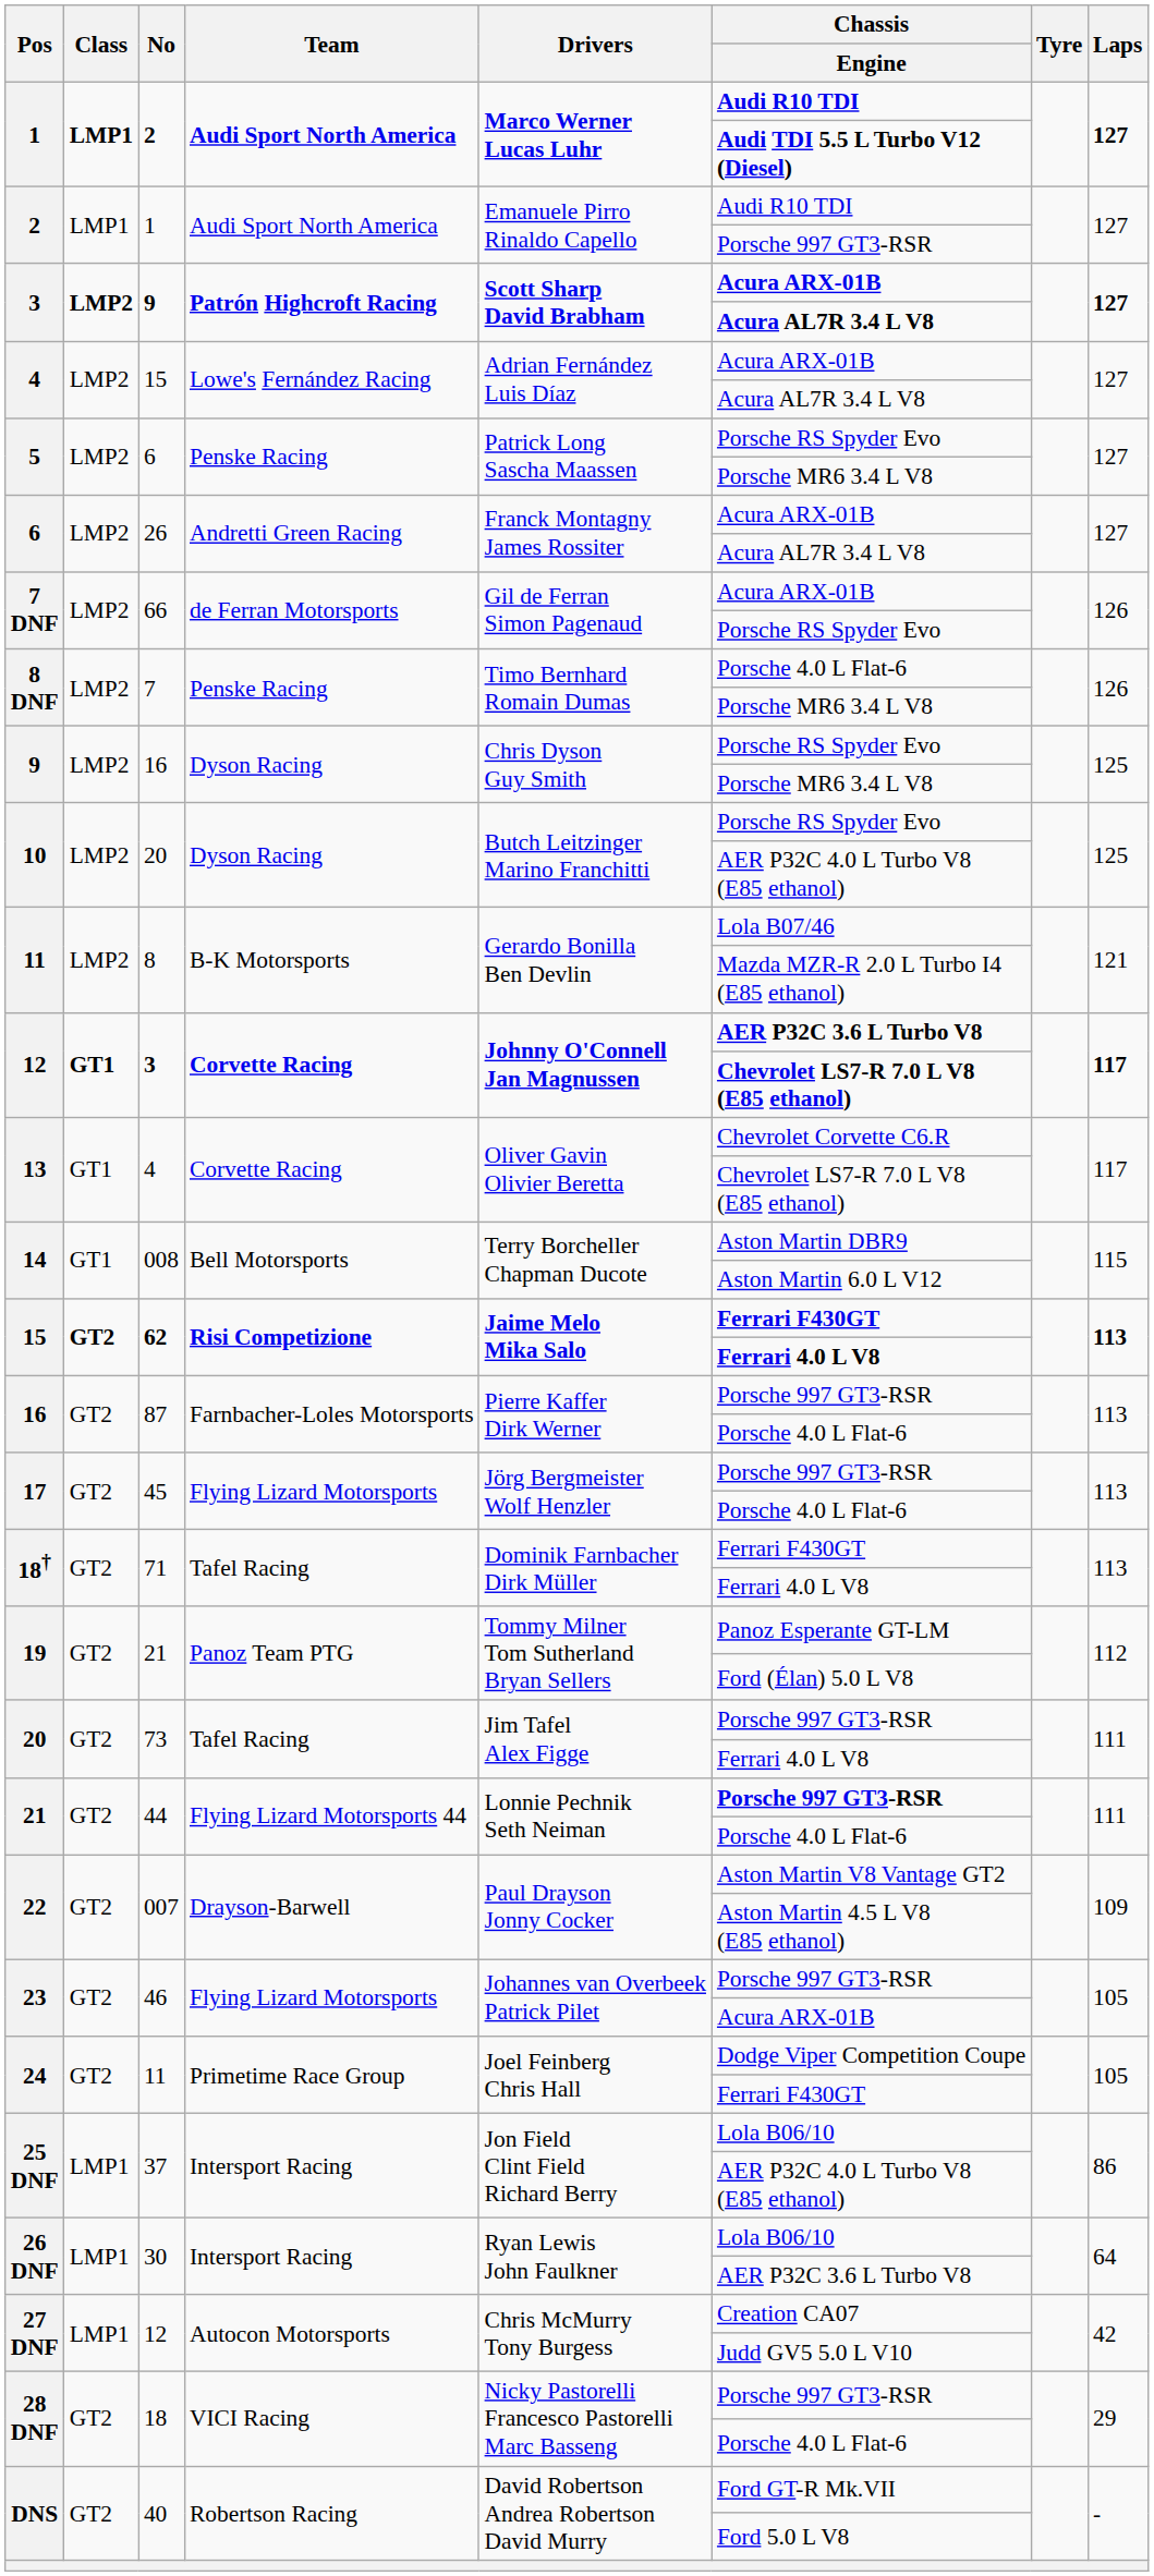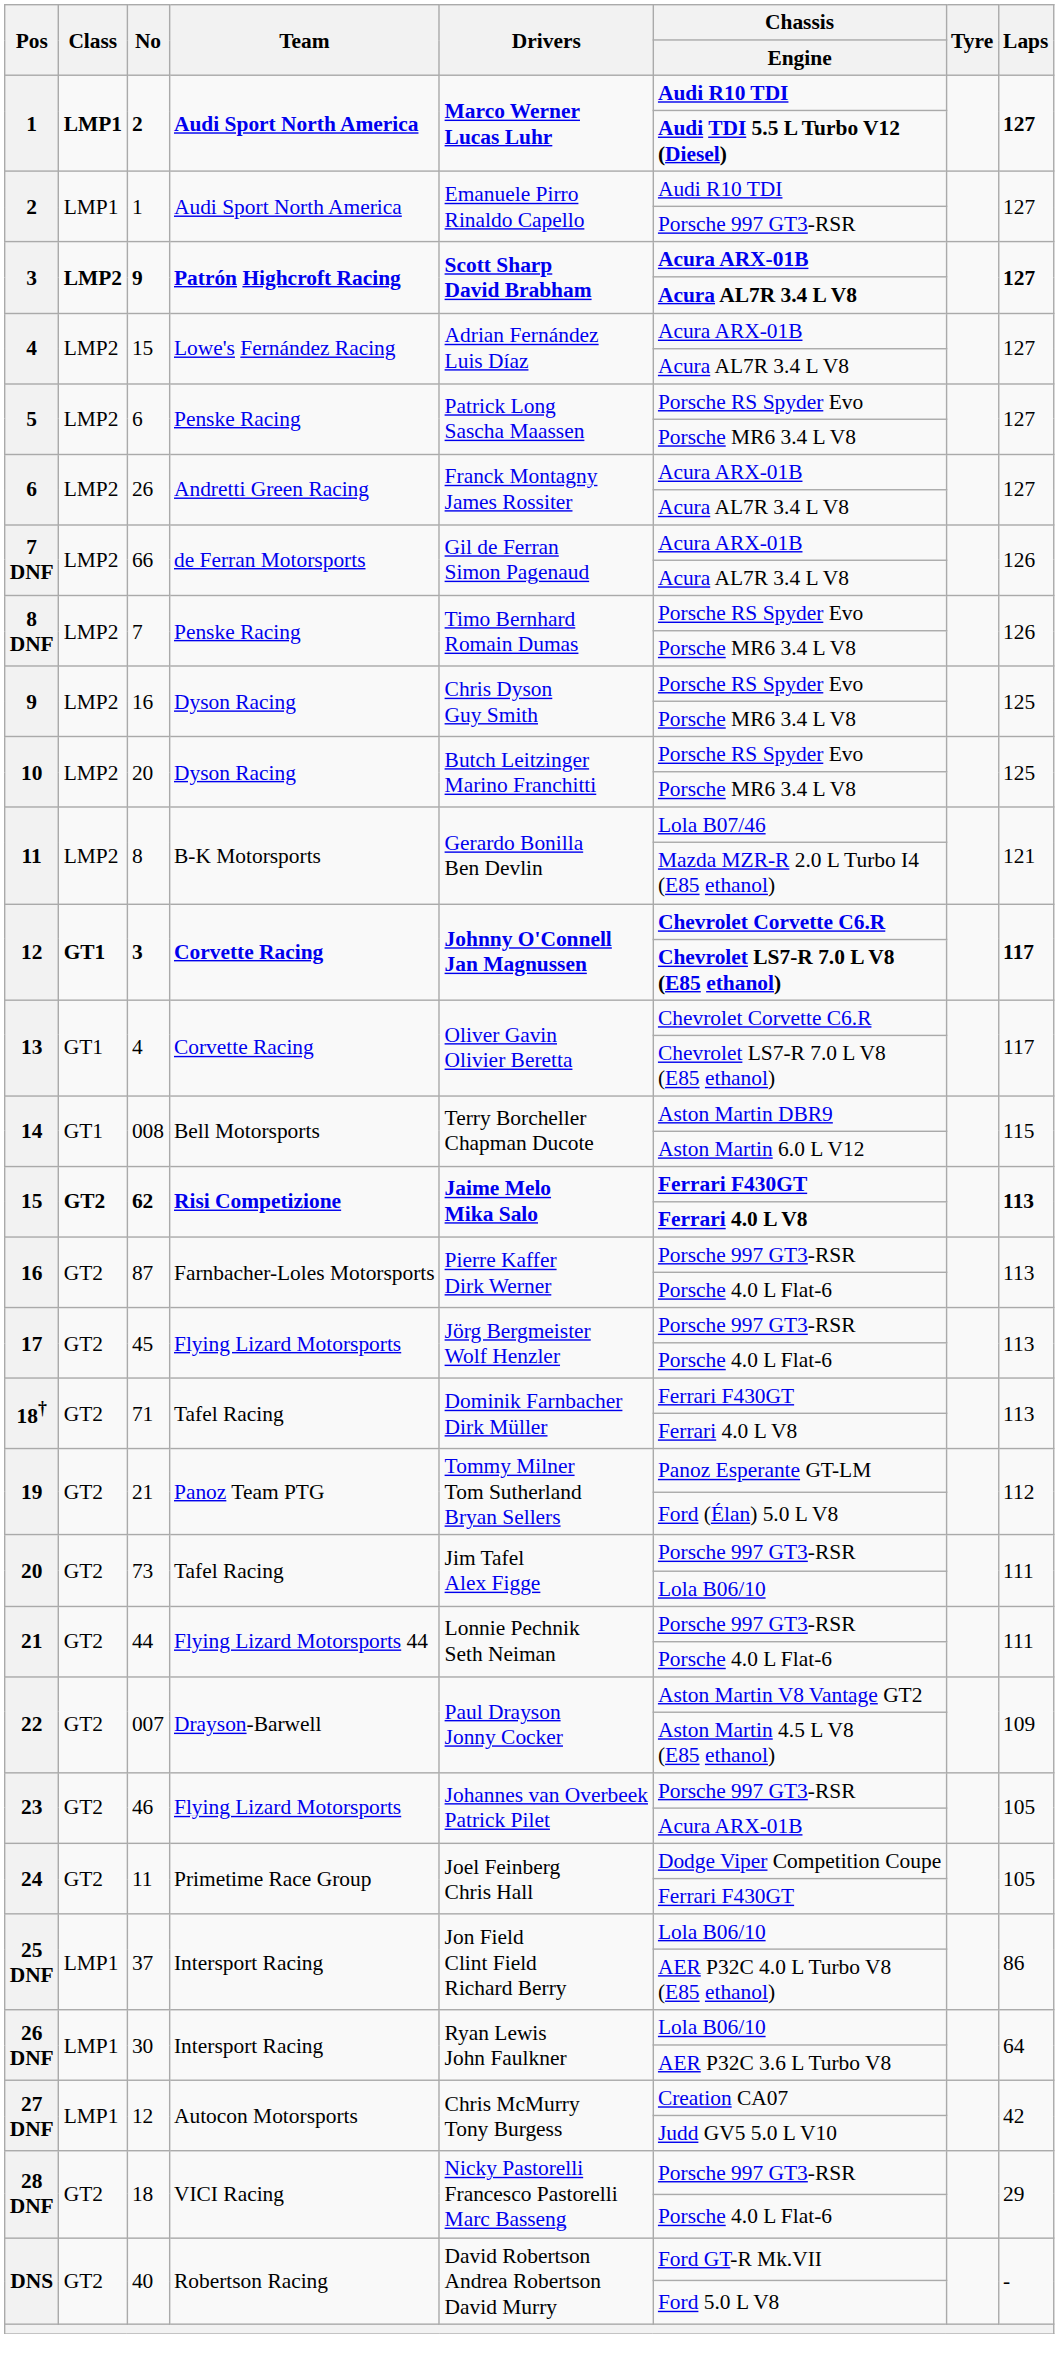row 16 | Chassis / Engine: Porsche RS Spyder Evo -> Acura AL7R 3.4 L V8
row 17 | Chassis / Engine: Porsche 4.0 L Flat-6 -> Porsche RS Spyder Evo
row 22 | Chassis / Engine: AER P32C 4.0 L Turbo V8 (E85 ethanol) -> Porsche MR6 3.4 L V8
row 25 | Chassis / Engine: AER P32C 3.6 L Turbo V8 -> Chevrolet Corvette C6.R
row 42 | Chassis / Engine: Ferrari 4.0 L V8 -> Lola B06/10
row 43 | Chassis / Engine: bold -> normal
